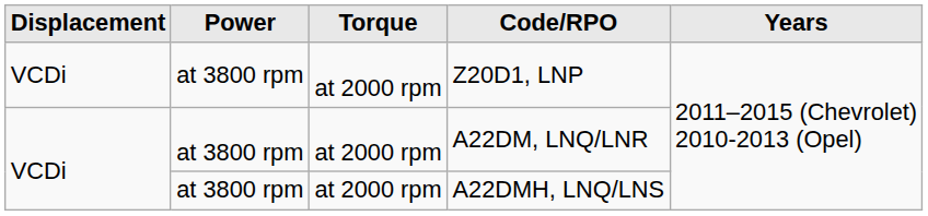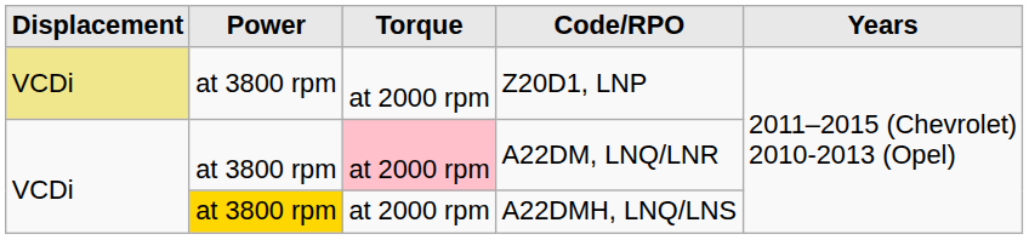Z20D1, LNP | Displacement: no background -> khaki background
A22DM, LNQ/LNR | Torque: no background -> pink background
A22DMH, LNQ/LNS | Power: no background -> gold background
